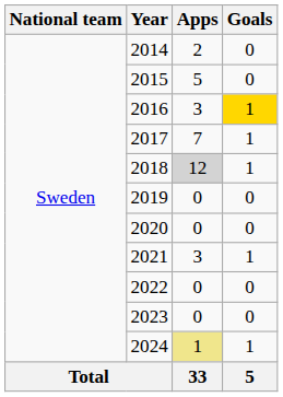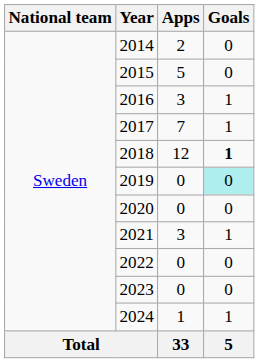2016 | Goals: gold background -> no background
2018 | Apps: lightgrey background -> no background
2018 | Goals: normal -> bold
2019 | Goals: no background -> paleturquoise background
2024 | Apps: khaki background -> no background
